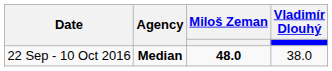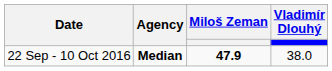22 Sep - 10 Oct 2016 | Miloš Zeman: 48.0 -> 47.9
